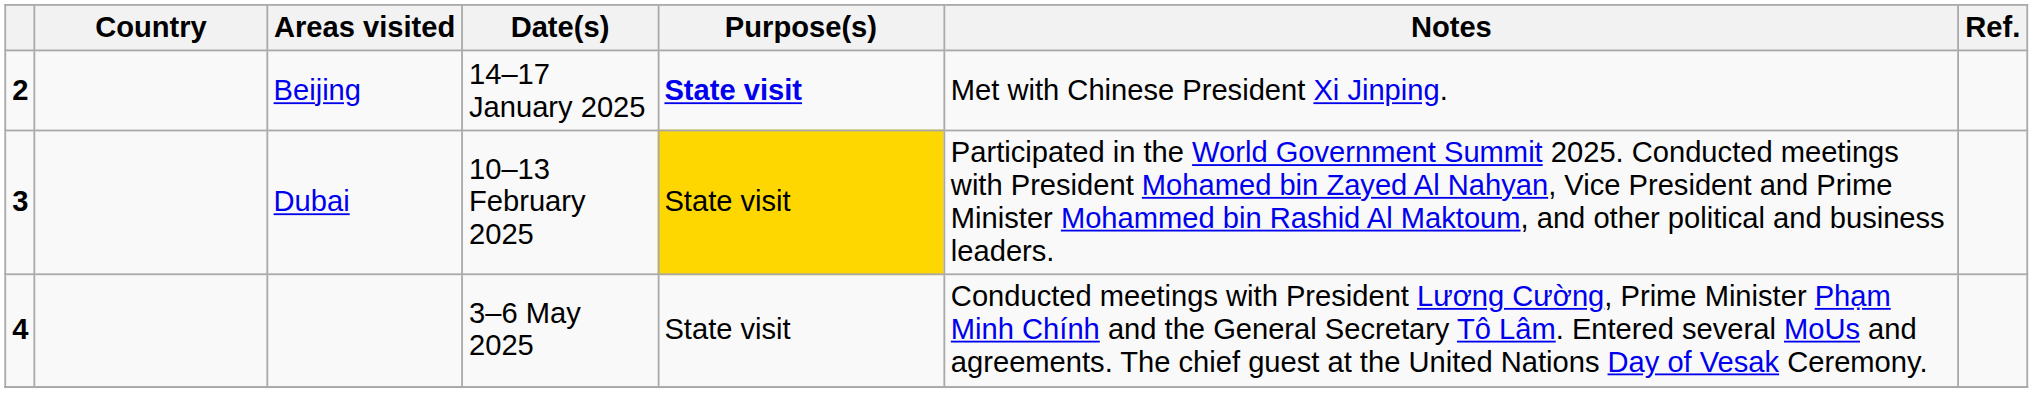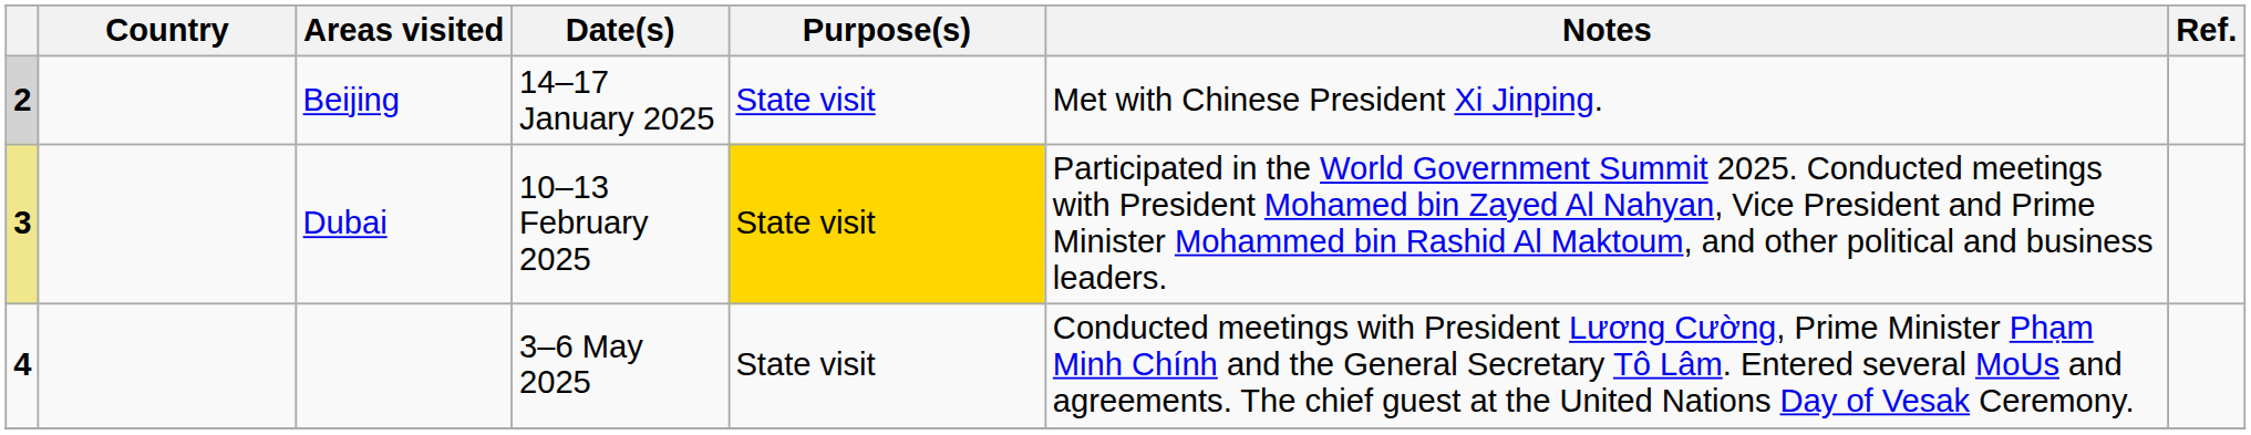Beijing | column 1: no background -> lightgrey background
Beijing | Purpose(s): bold -> normal
Dubai | column 1: no background -> khaki background
